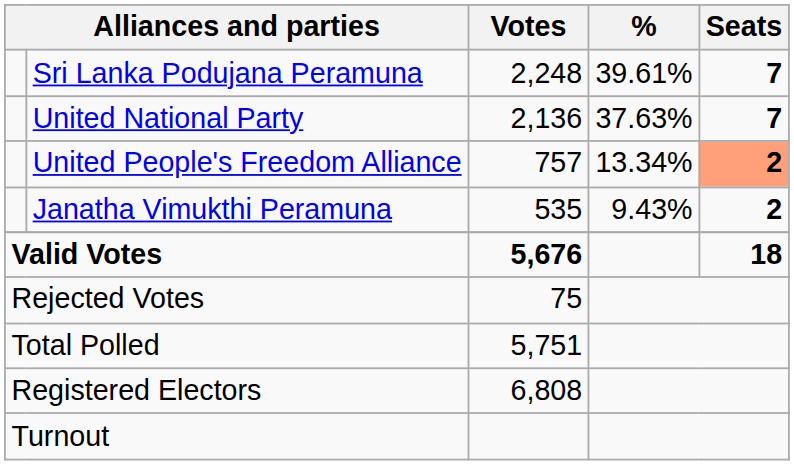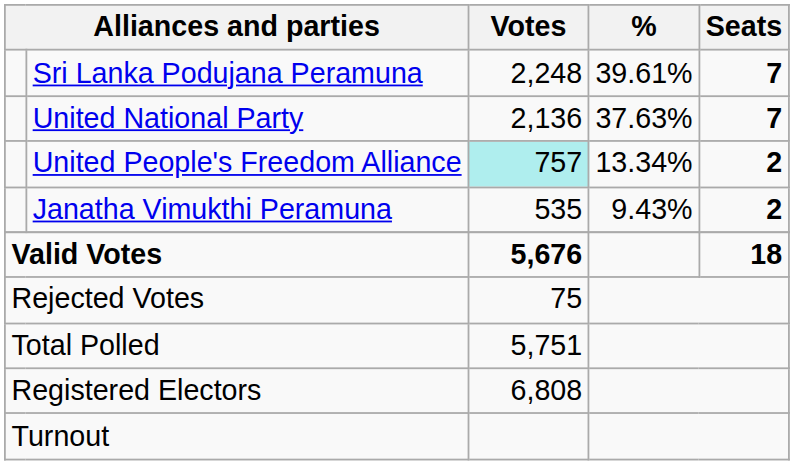United People's Freedom Alliance | Votes: no background -> paleturquoise background
United People's Freedom Alliance | Seats: lightsalmon background -> no background
